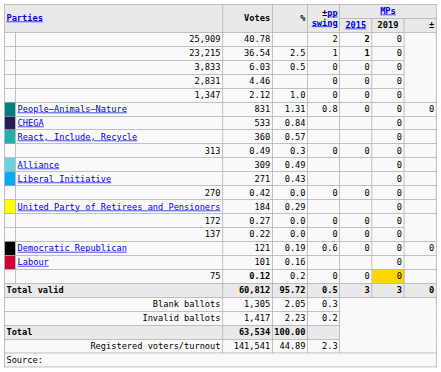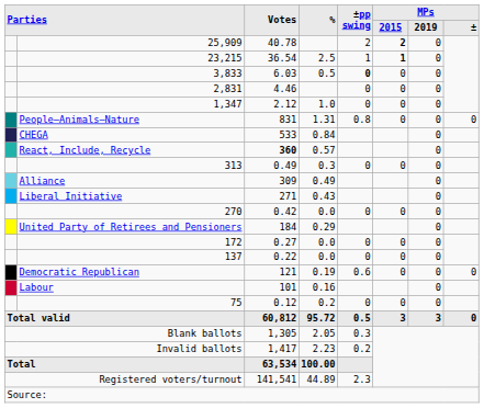3,833 | ±pp swing: normal -> bold
React, Include, Recycle | Votes: normal -> bold
75 | Votes: bold -> normal
75 | MPs / 2019: gold background -> no background
